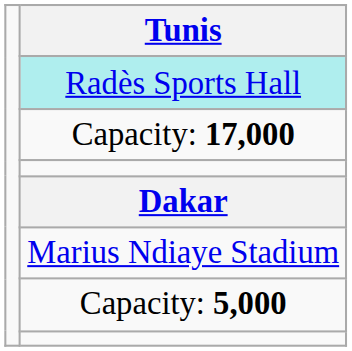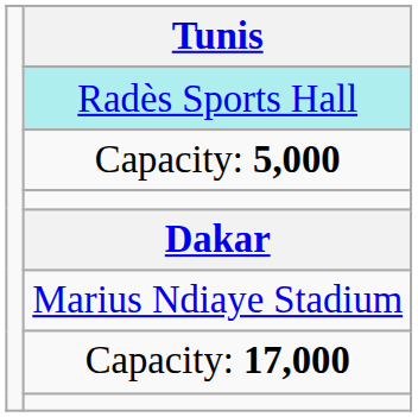row 3 | Tunis: Capacity: 17,000 -> Capacity: 5,000
row 7 | Tunis: Capacity: 5,000 -> Capacity: 17,000
